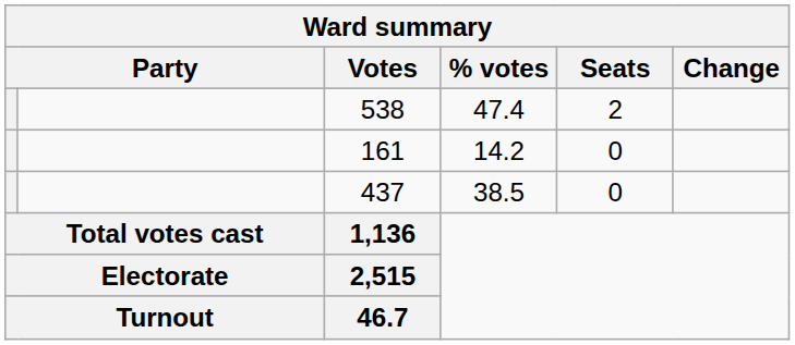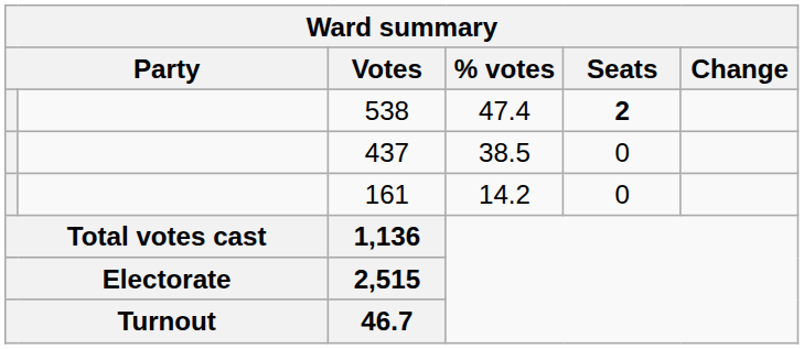538 | Seats: normal -> bold
rows swapped: 437 <-> 161
